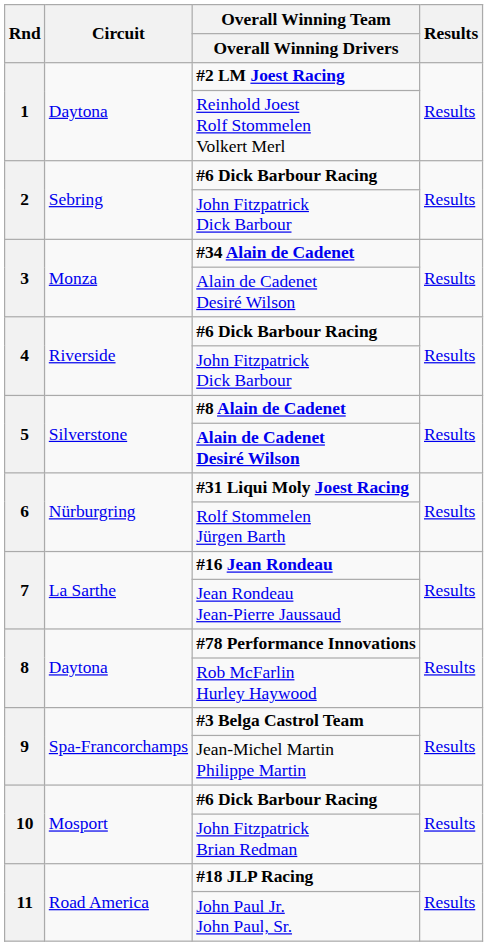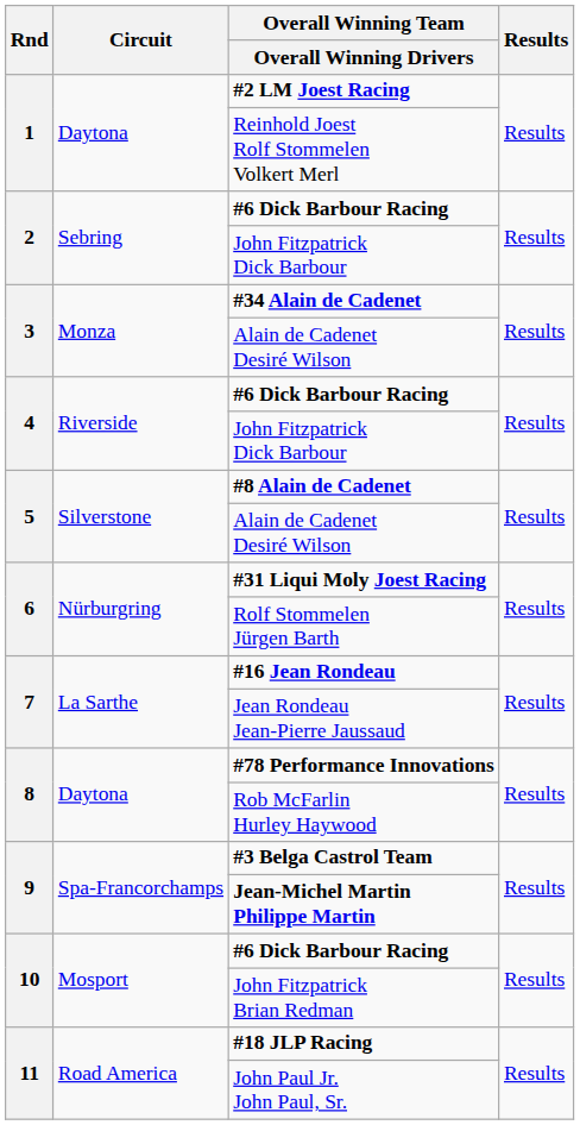5 / Alain de Cadenet Desiré Wilson | Overall Winning Team / Overall Winning Drivers: bold -> normal
Jean-Michel Martin Philippe Martin | Overall Winning Team / Overall Winning Drivers: normal -> bold
